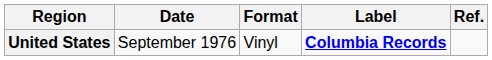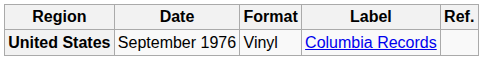United States | Label: bold -> normal
